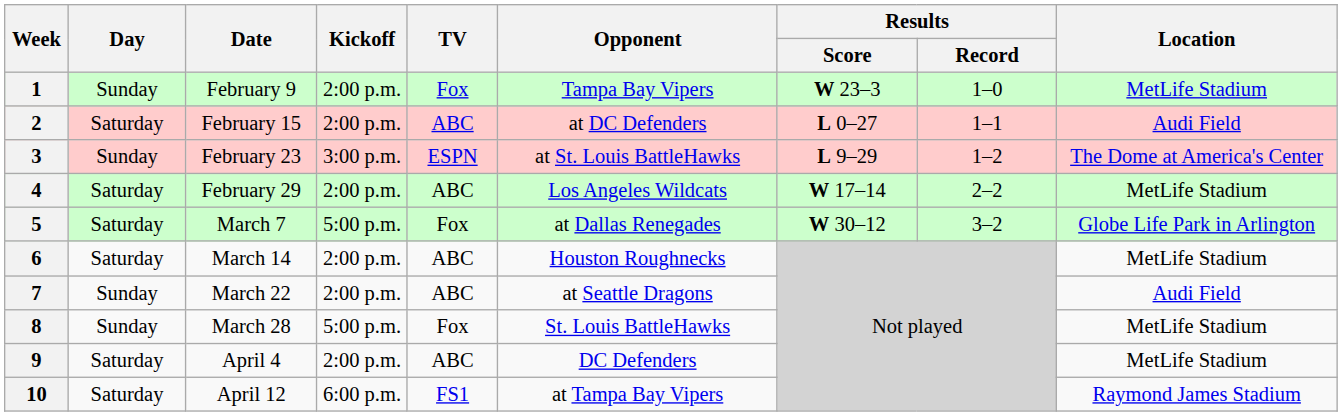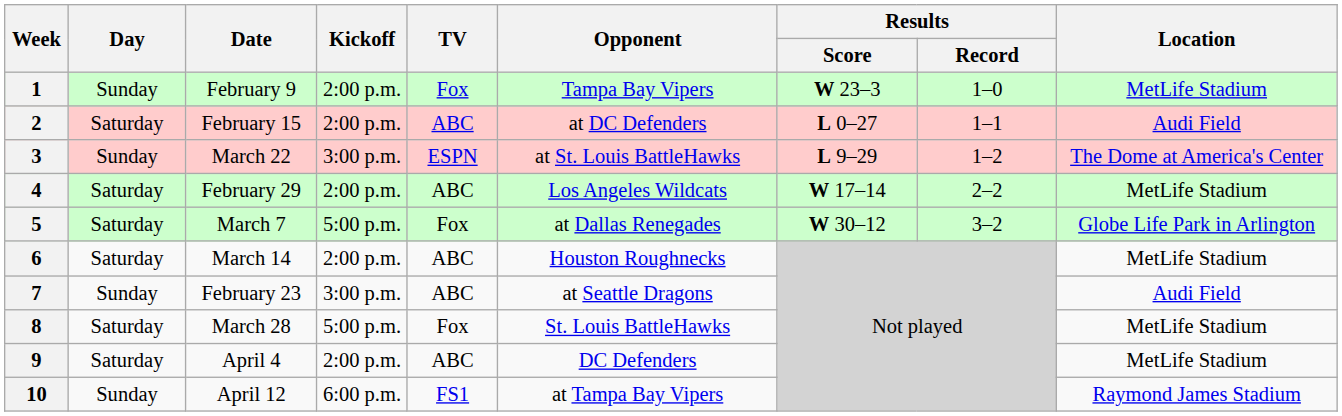3 | Date: February 23 -> March 22
7 | Date: March 22 -> February 23
7 | Kickoff: 2:00 p.m. -> 3:00 p.m.
8 | Day: Sunday -> Saturday
10 | Day: Saturday -> Sunday
